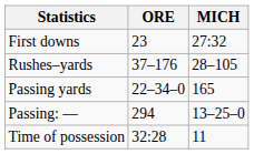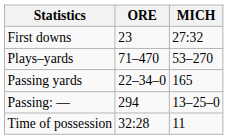+ row: Plays–yards | 71–470 | 53–270
- row: Rushes–yards | 37–176 | 28–105
